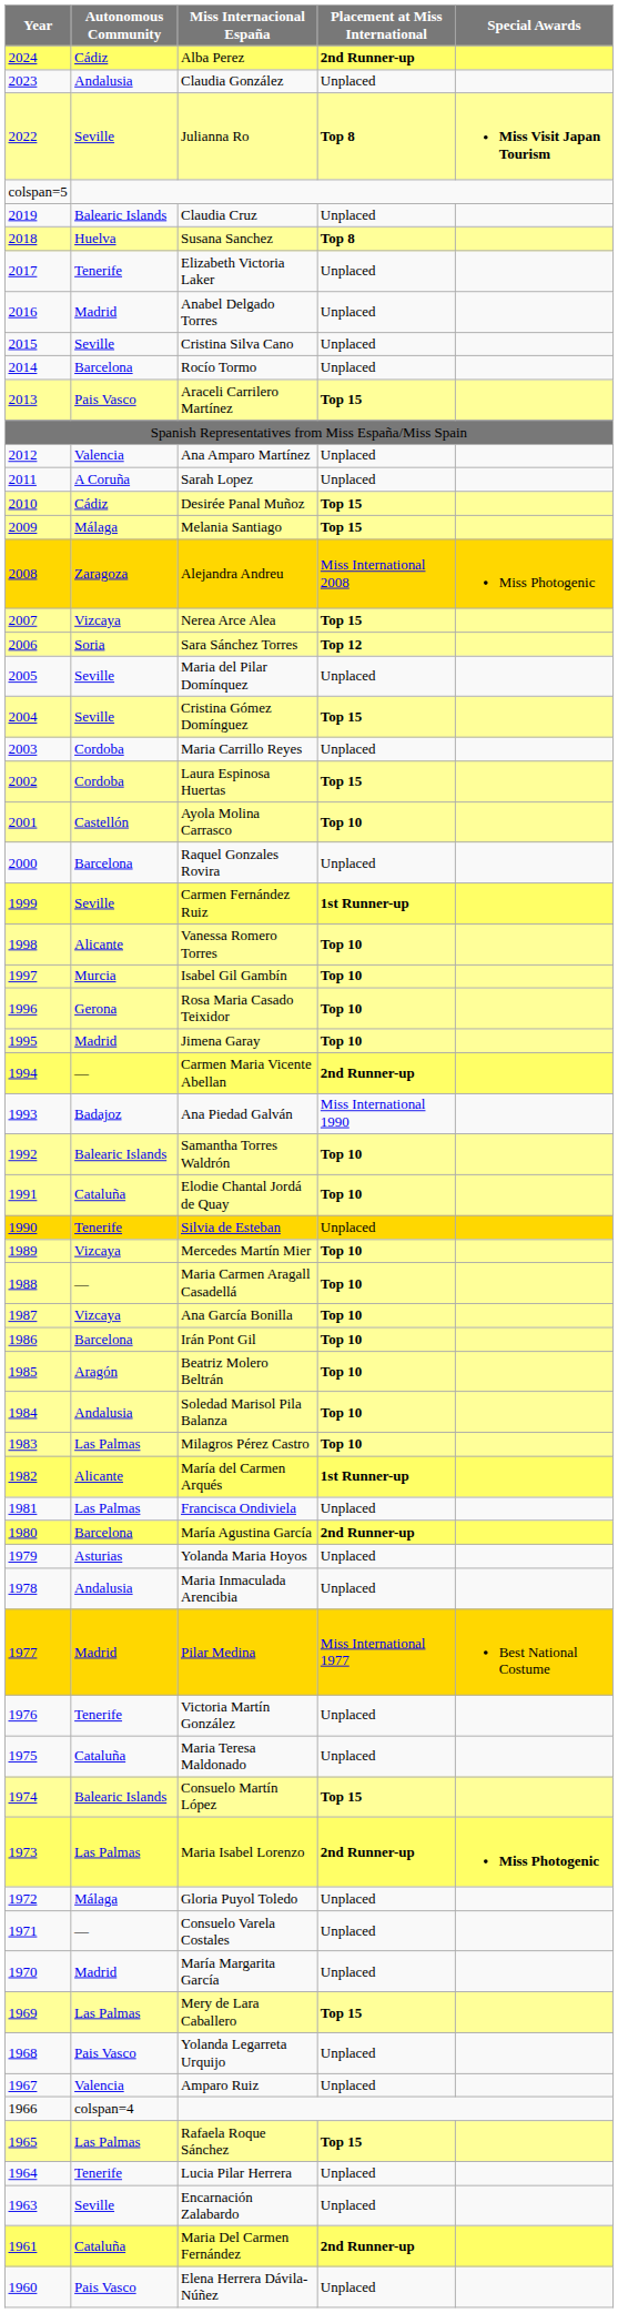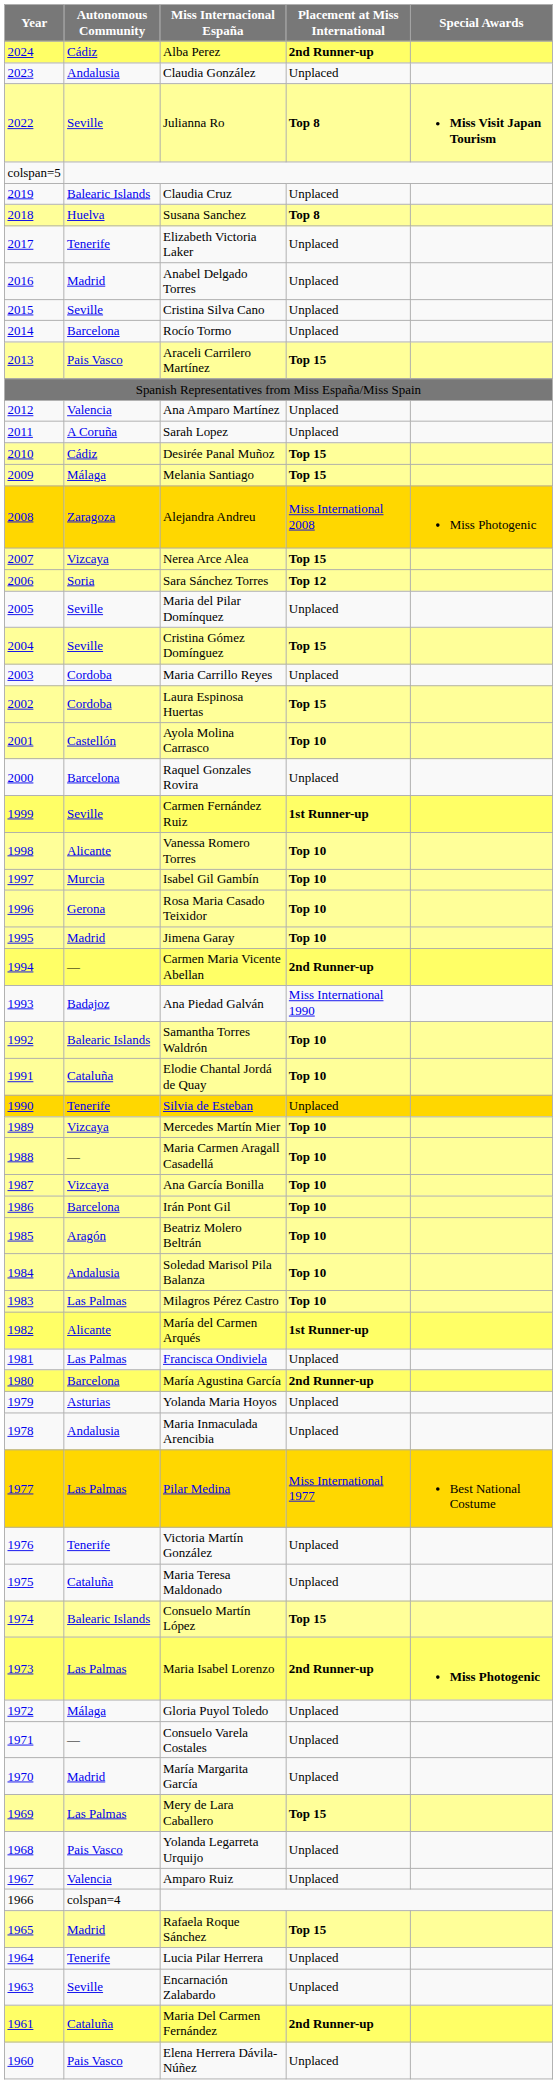Pilar Medina | Autonomous Community: Madrid -> Las Palmas
Rafaela Roque Sánchez | Autonomous Community: Las Palmas -> Madrid
